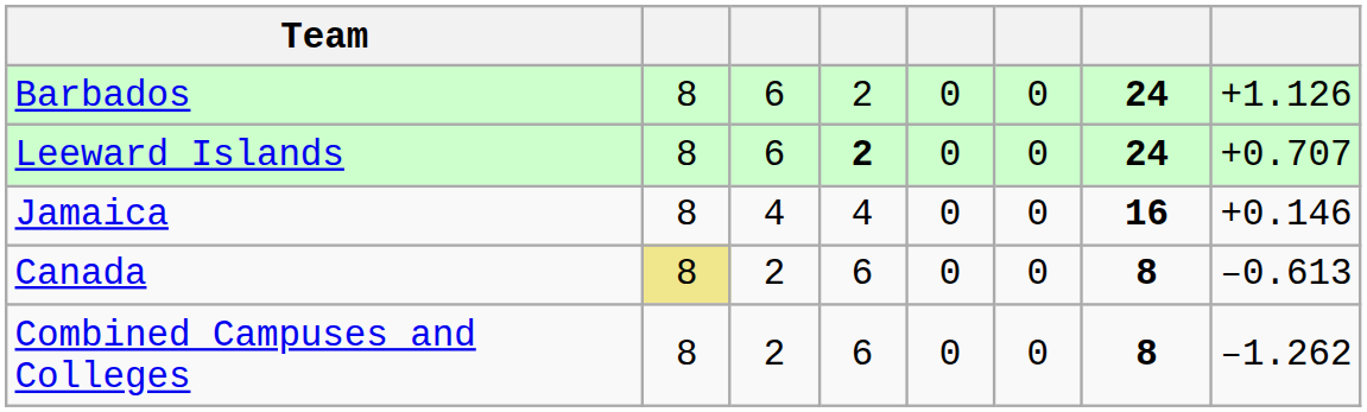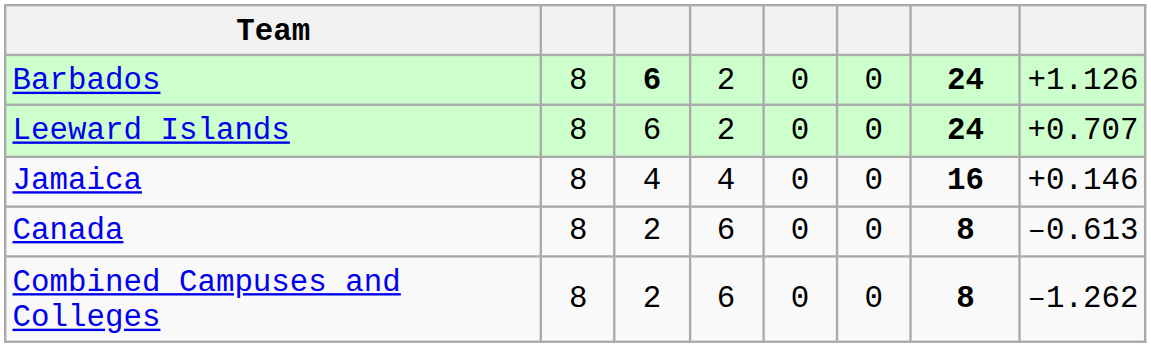Barbados | column 3: normal -> bold
Leeward Islands | column 4: bold -> normal
Canada | column 2: khaki background -> no background
